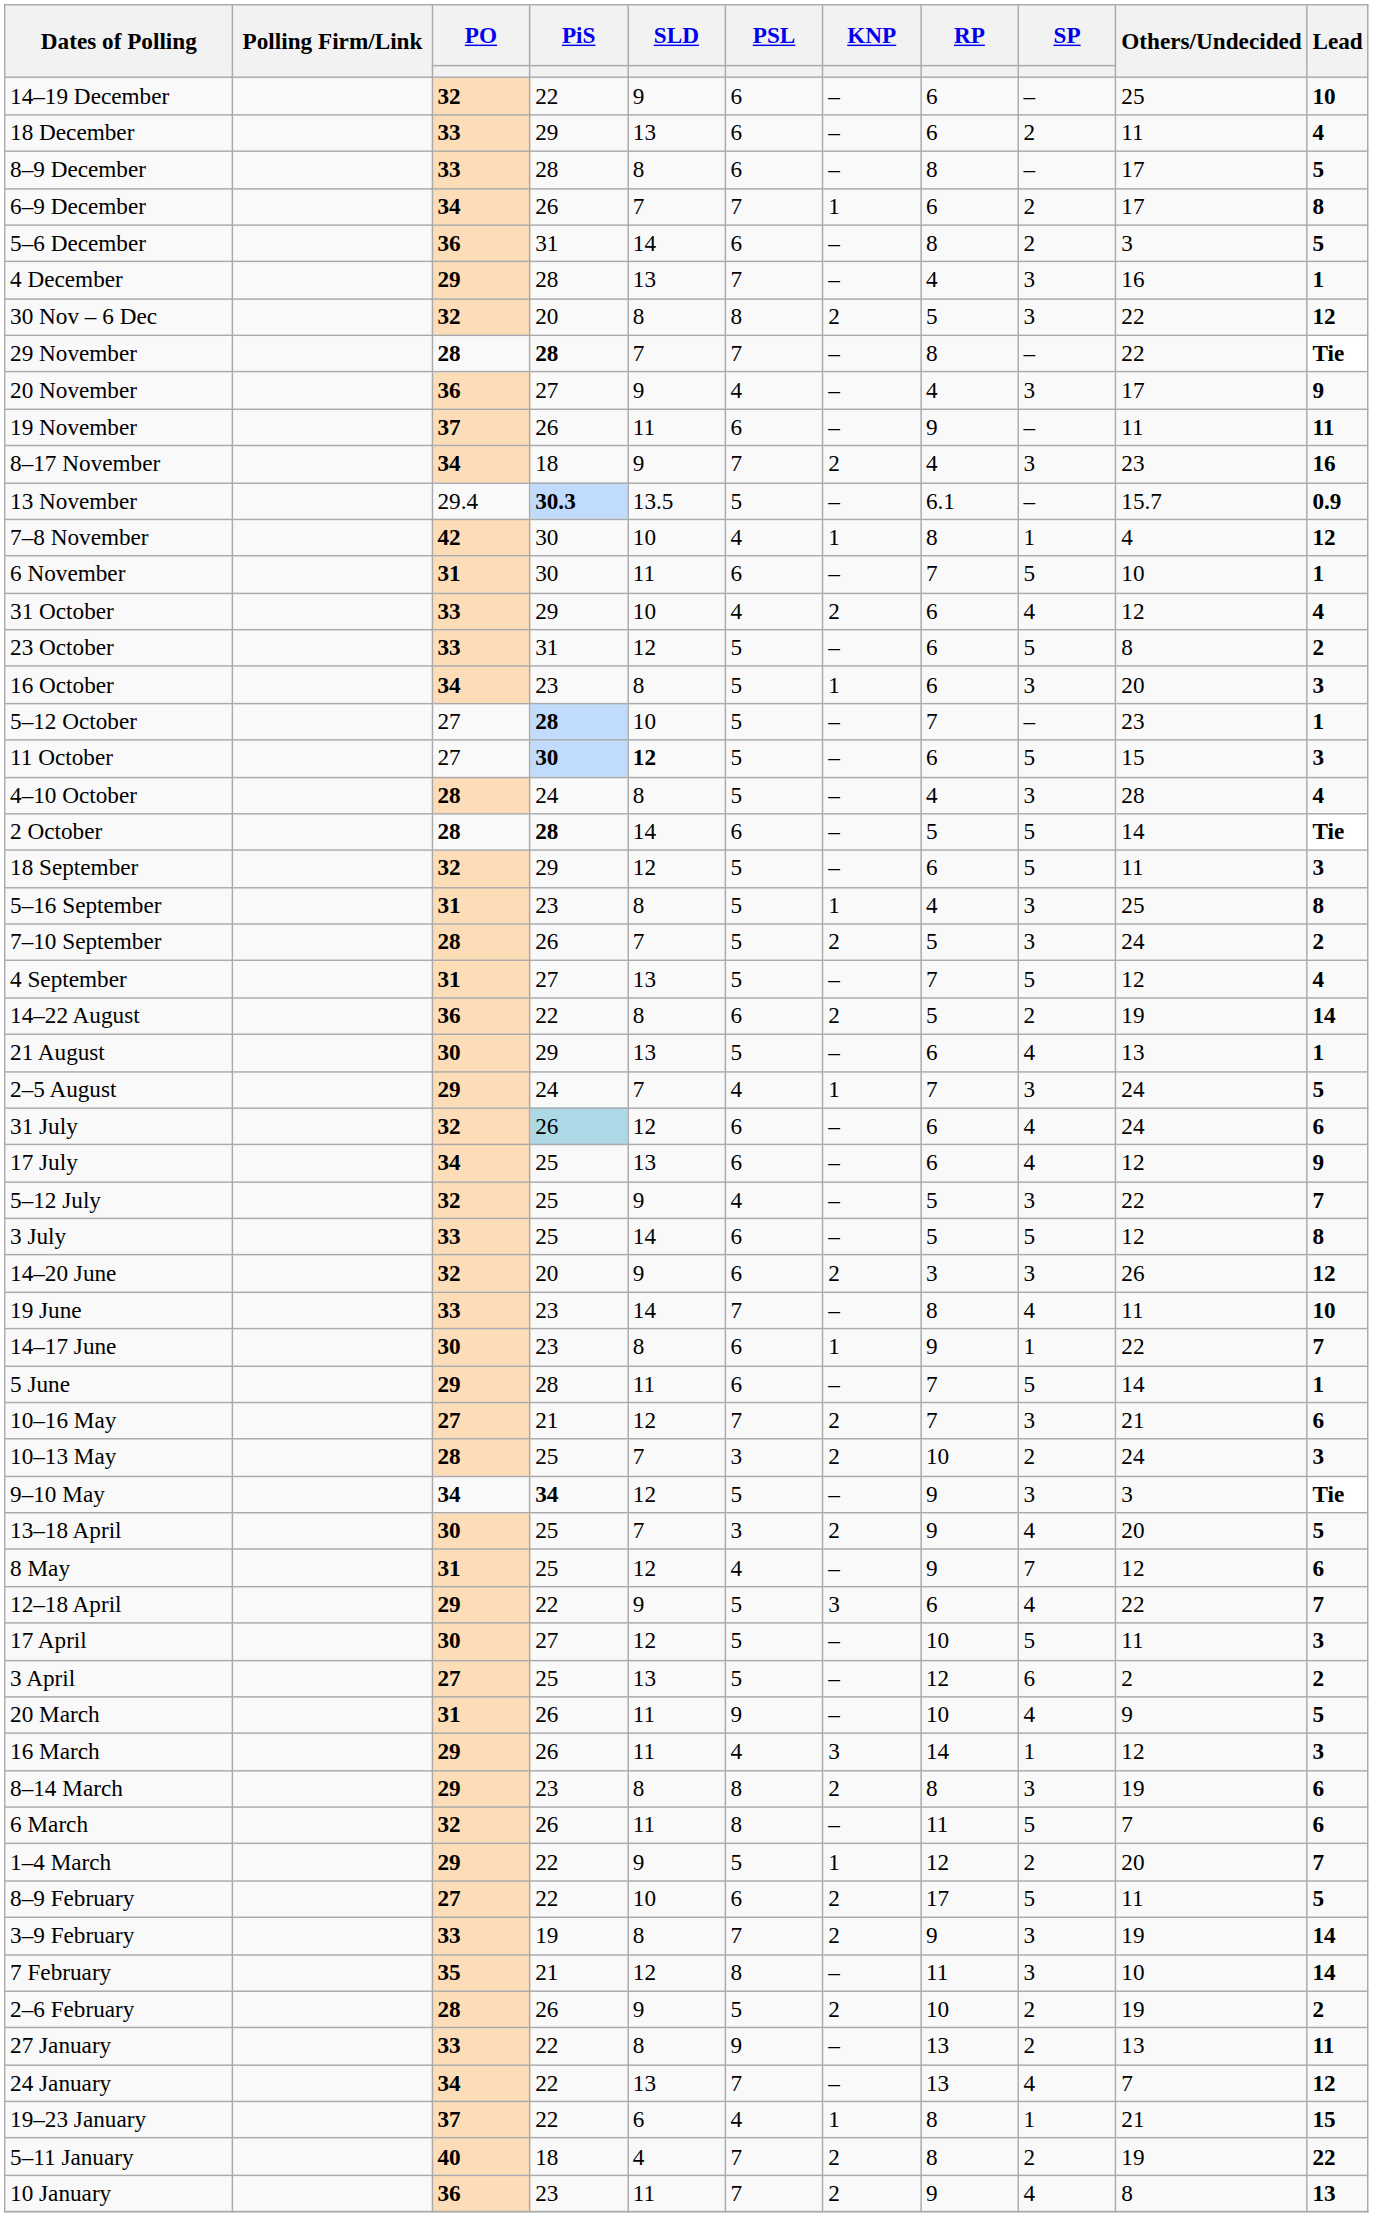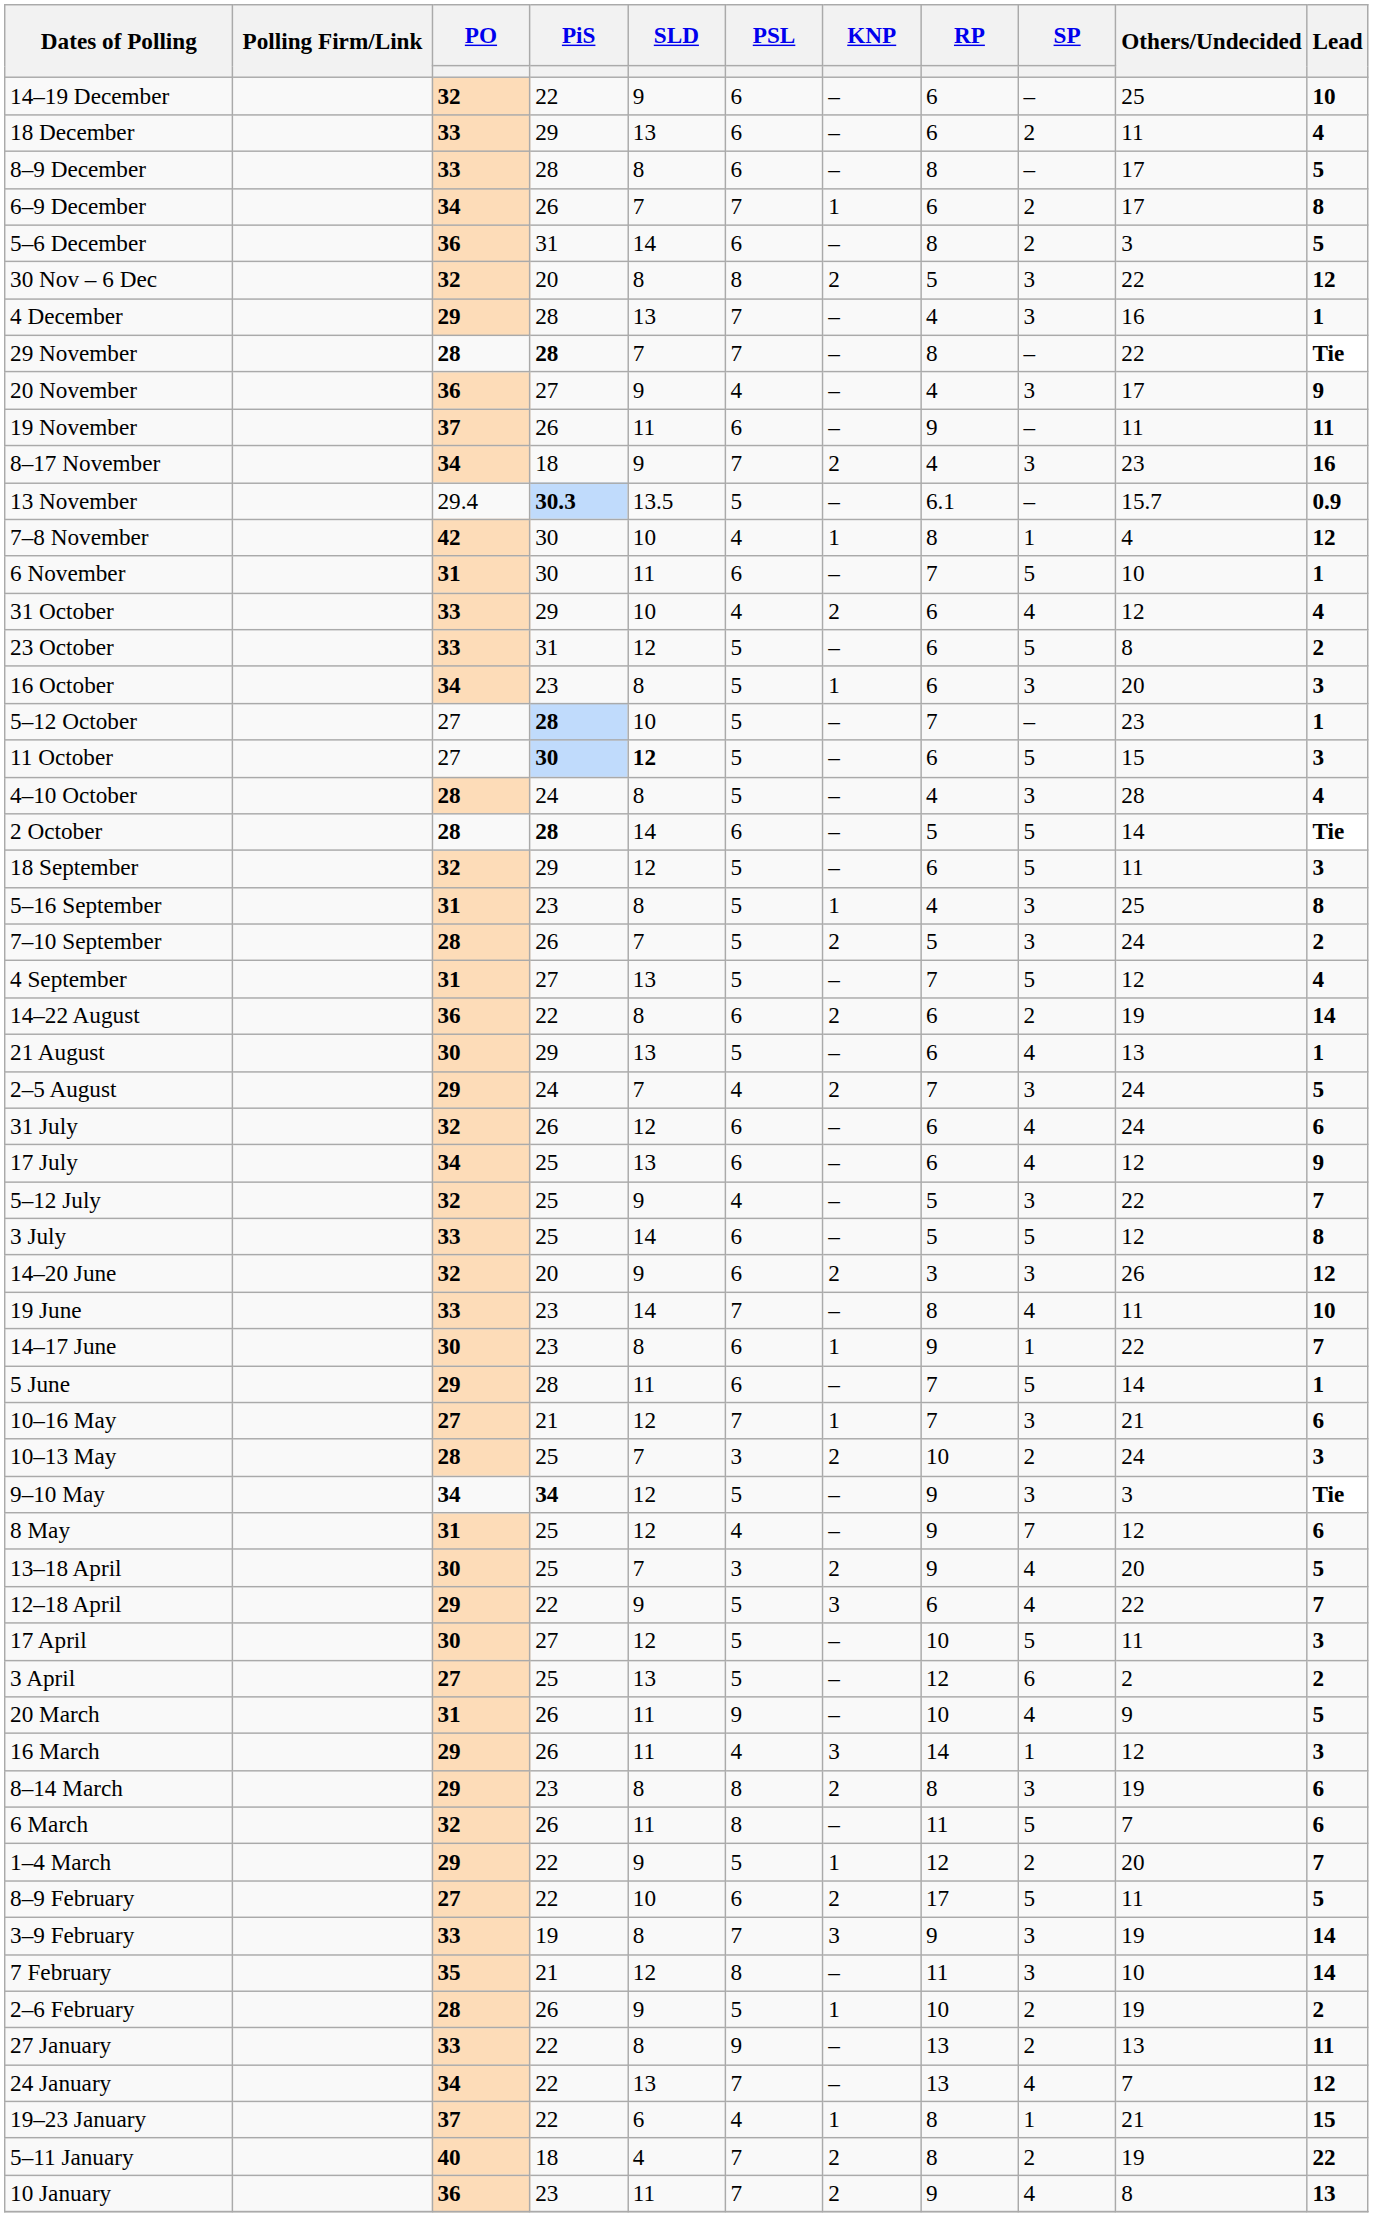rows swapped: 30 Nov – 6 Dec <-> 4 December
14–22 August | RP: 5 -> 6
2–5 August | KNP: 1 -> 2
31 July | PiS: lightblue background -> no background
10–16 May | KNP: 2 -> 1
rows swapped: 8 May <-> 13–18 April
3–9 February | KNP: 2 -> 3
2–6 February | KNP: 2 -> 1
